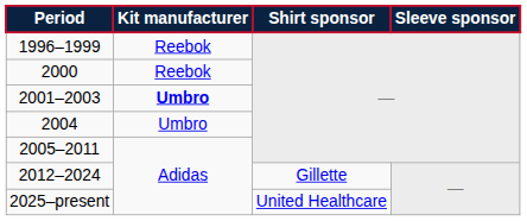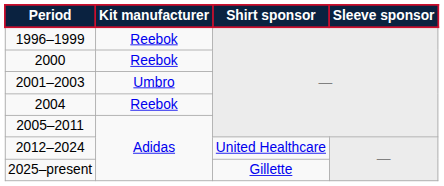2001–2003 | Kit manufacturer: bold -> normal
2004 | Kit manufacturer: Umbro -> Reebok
2012–2024 | Shirt sponsor: Gillette -> United Healthcare
2025–present | Shirt sponsor: United Healthcare -> Gillette
